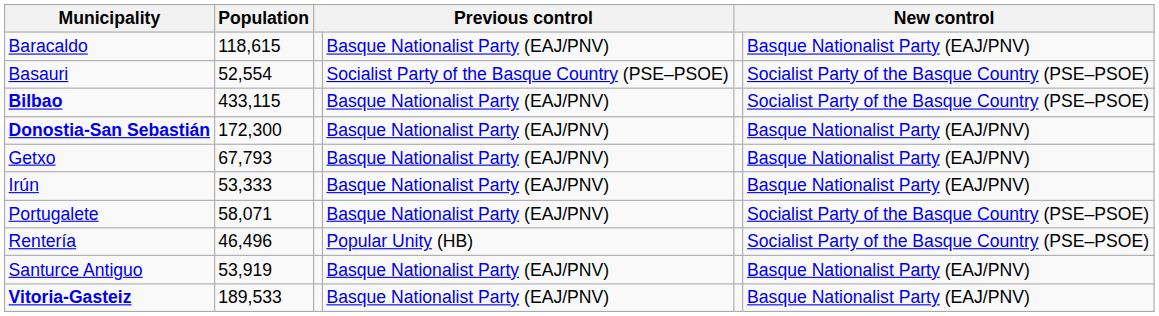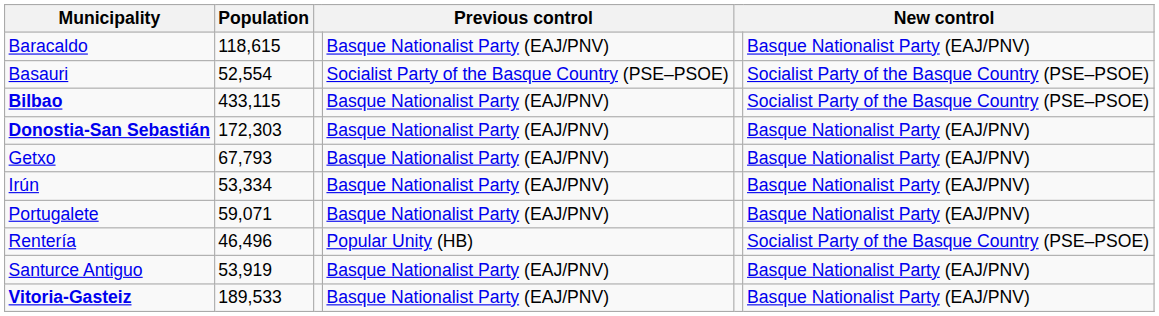Donostia-San Sebastián | Population: 172,300 -> 172,303
Irún | Population: 53,333 -> 53,334
Portugalete | Population: 58,071 -> 59,071
Portugalete | column 6: Socialist Party of the Basque Country (PSE–PSOE) -> Basque Nationalist Party (EAJ/PNV)
